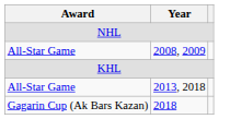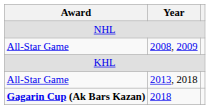2018 | Award: normal -> bold
